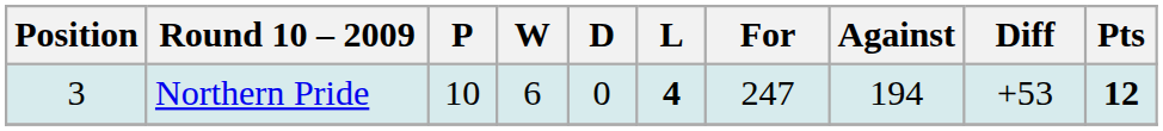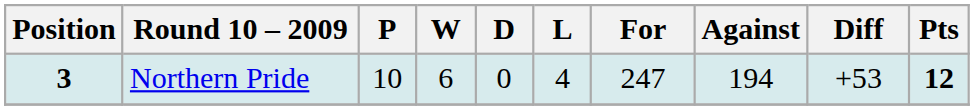Northern Pride | Position: normal -> bold
Northern Pride | L: bold -> normal
